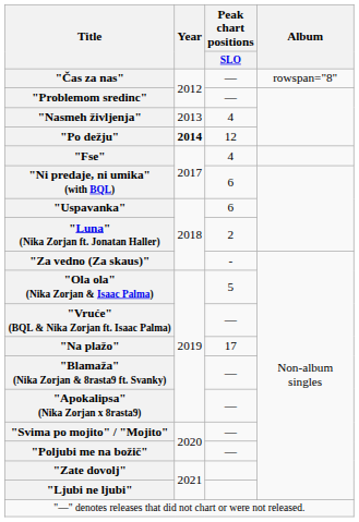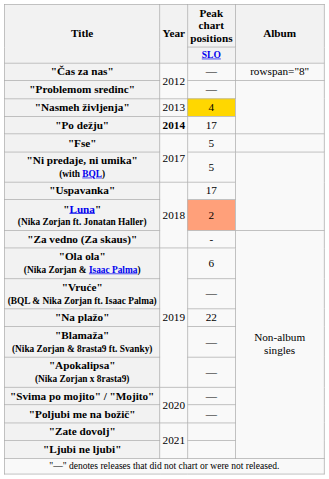"Nasmeh življenja" | Peak chart positions / SLO: no background -> gold background
"Po dežju" | Peak chart positions / SLO: 12 -> 17
"Fse" | Peak chart positions / SLO: 4 -> 5
"Ni predaje, ni umika" (with BQL) | Peak chart positions / SLO: 6 -> 5
"Uspavanka" | Peak chart positions / SLO: 6 -> 17
"Luna" (Nika Zorjan ft. Jonatan Haller) | Peak chart positions / SLO: no background -> lightsalmon background
"Ola ola" (Nika Zorjan & Isaac Palma) | Peak chart positions / SLO: 5 -> 6
"Na plažo" | Peak chart positions / SLO: 17 -> 22
